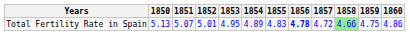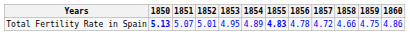row 2 | 1850: normal -> bold
row 2 | 1855: normal -> bold
row 2 | 1856: bold -> normal
row 2 | 1858: lightgreen background -> no background
